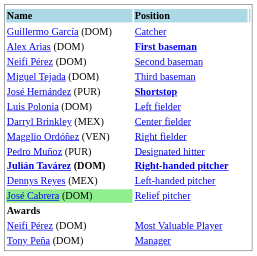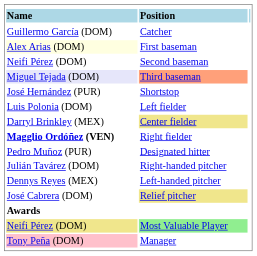First baseman | column 1: no background -> lightyellow background
First baseman | column 2: bold -> normal
Third baseman | column 1: no background -> lavender background
Third baseman | column 2: no background -> lightsalmon background
Shortstop | column 2: bold -> normal
Center fielder | column 2: no background -> khaki background
Right fielder | column 1: normal -> bold
Right-handed pitcher | column 1: bold -> normal
Right-handed pitcher | column 2: bold -> normal
Relief pitcher | column 1: lightgreen background -> no background
Relief pitcher | column 2: no background -> khaki background
Most Valuable Player | column 1: no background -> khaki background
Most Valuable Player | column 2: no background -> lightgreen background
Manager | column 1: no background -> pink background
